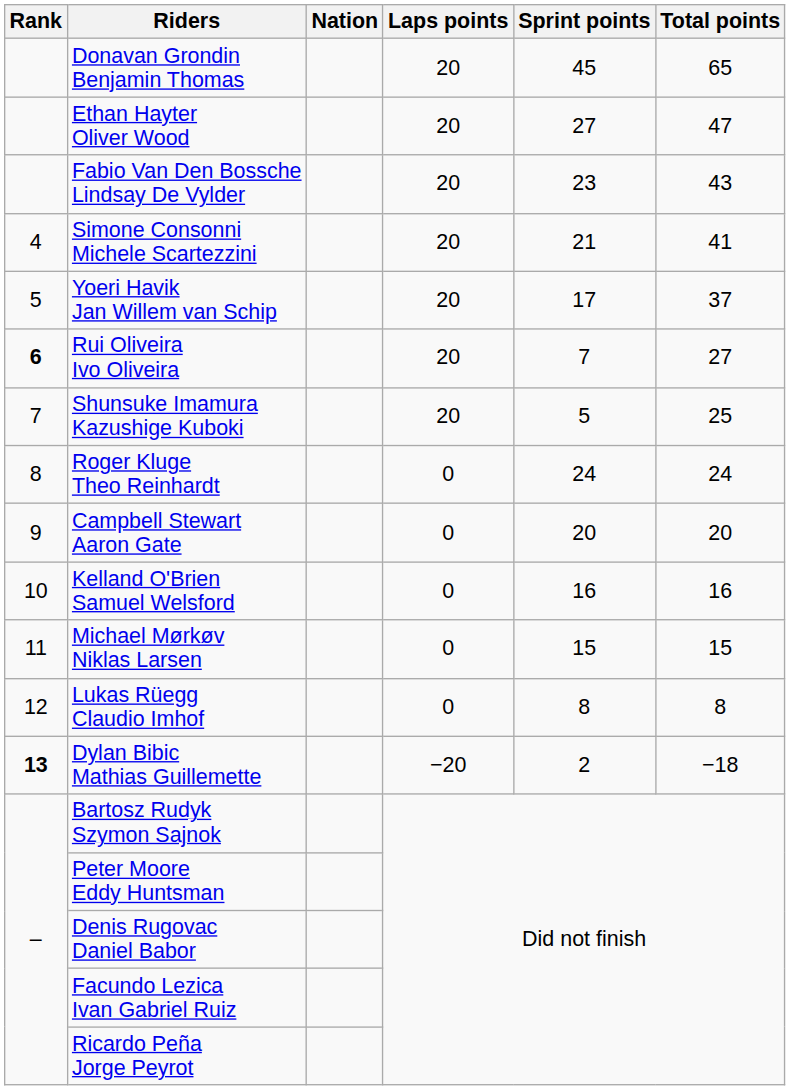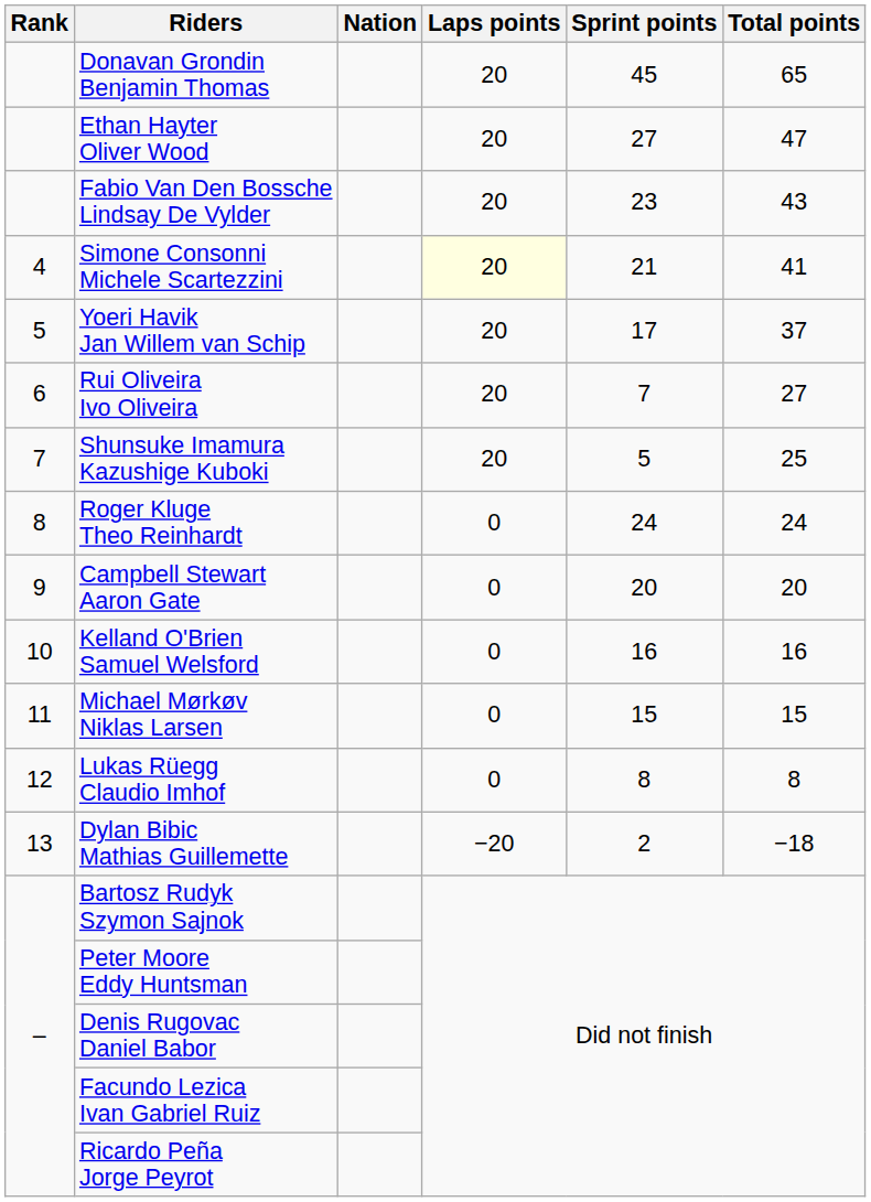Simone Consonni Michele Scartezzini | Laps points: no background -> lightyellow background
Rui Oliveira Ivo Oliveira | Rank: bold -> normal
Dylan Bibic Mathias Guillemette | Rank: bold -> normal
